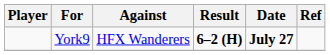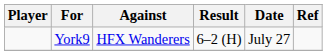York9 | Result: bold -> normal
York9 | Date: bold -> normal
